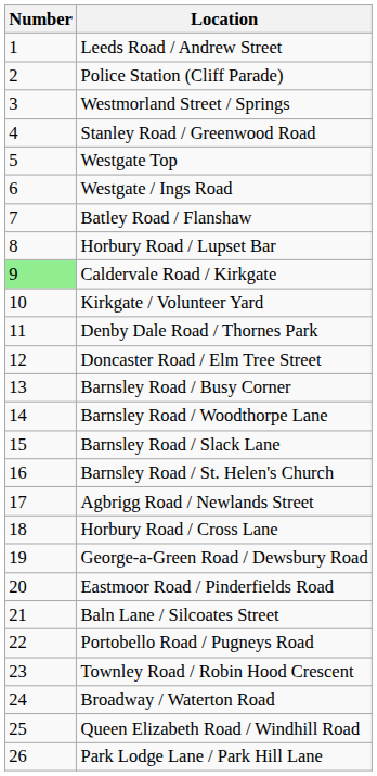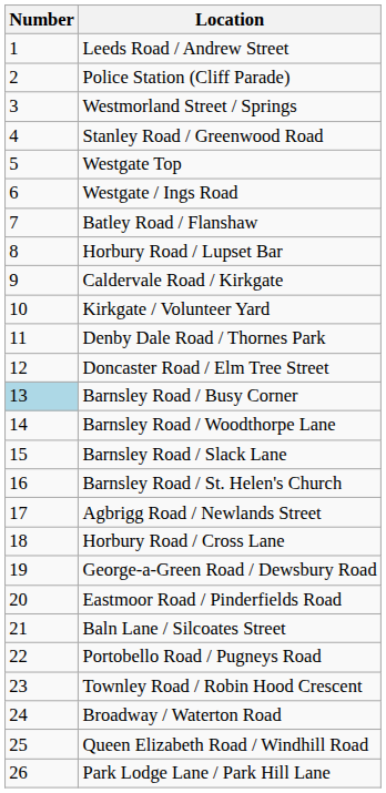Caldervale Road / Kirkgate | Number: lightgreen background -> no background
Barnsley Road / Busy Corner | Number: no background -> lightblue background
